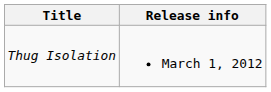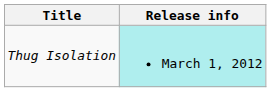Thug Isolation | Release info: no background -> paleturquoise background
